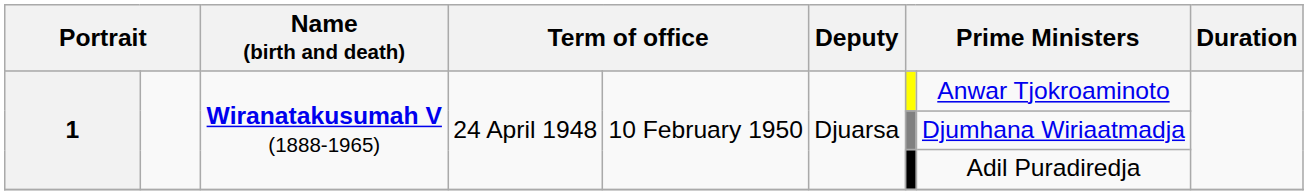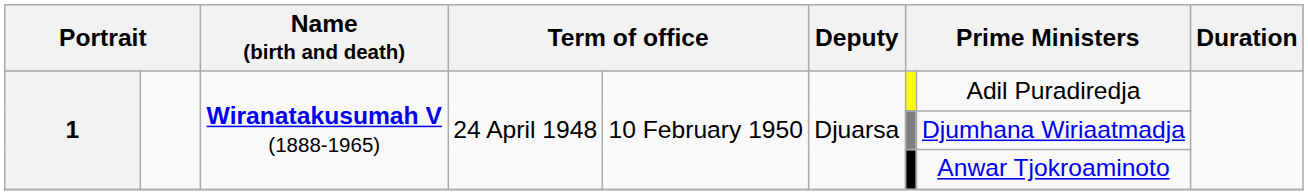row 2 | column 8: Anwar Tjokroaminoto -> Adil Puradiredja
row 4 | column 8: Adil Puradiredja -> Anwar Tjokroaminoto
